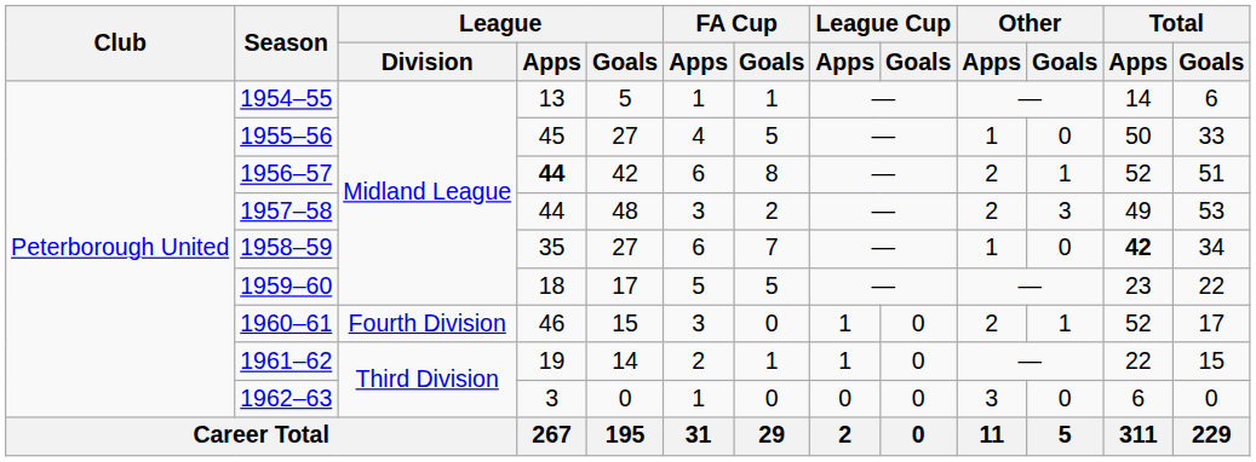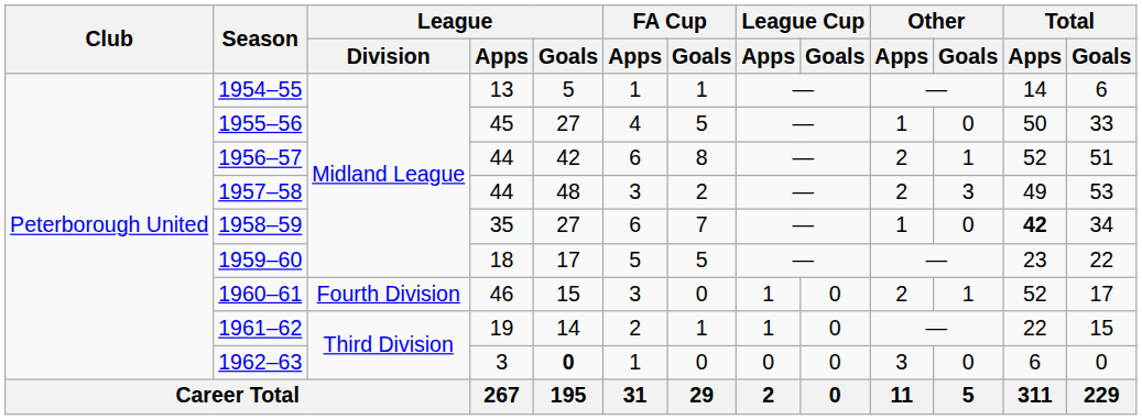1956–57 | League / Apps: bold -> normal
1962–63 | League / Goals: normal -> bold
